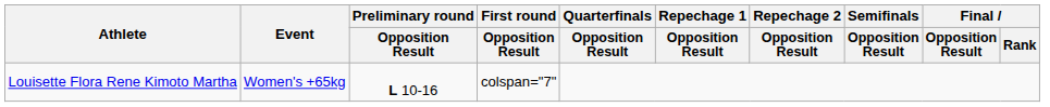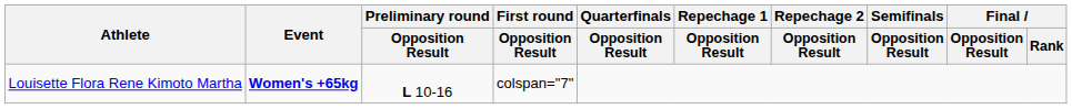Louisette Flora Rene Kimoto Martha | Event: normal -> bold
